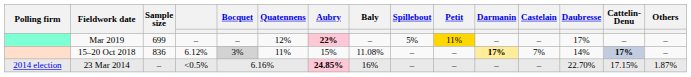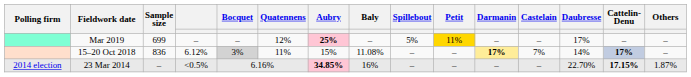Mar 2019 | Aubry: 22% -> 25%
23 Mar 2014 | Aubry: 24.85% -> 34.85%
23 Mar 2014 | Cattelin-Denu: normal -> bold
